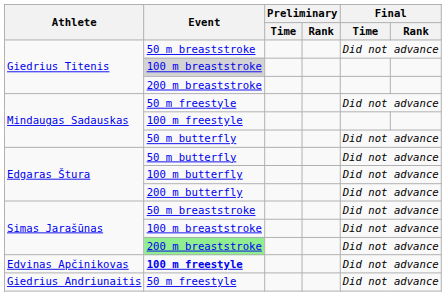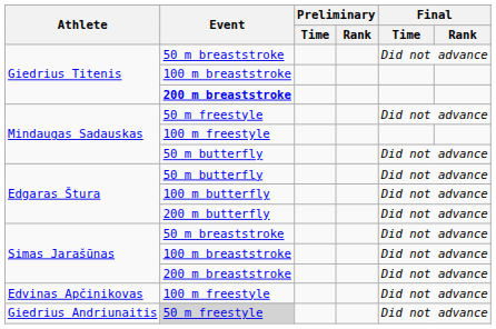Giedrius Titenis / 100 m breaststroke | Event: lightgrey background -> no background
Giedrius Titenis / 200 m breaststroke | Event: normal -> bold
Simas Jarašūnas / 200 m breaststroke | Event: lightgreen background -> no background
Edvinas Apčinikovas / 100 m freestyle | Event: bold -> normal
Giedrius Andriunaitis / 50 m freestyle | Event: no background -> lightgrey background
